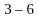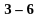row 1 | column 1: normal -> bold
